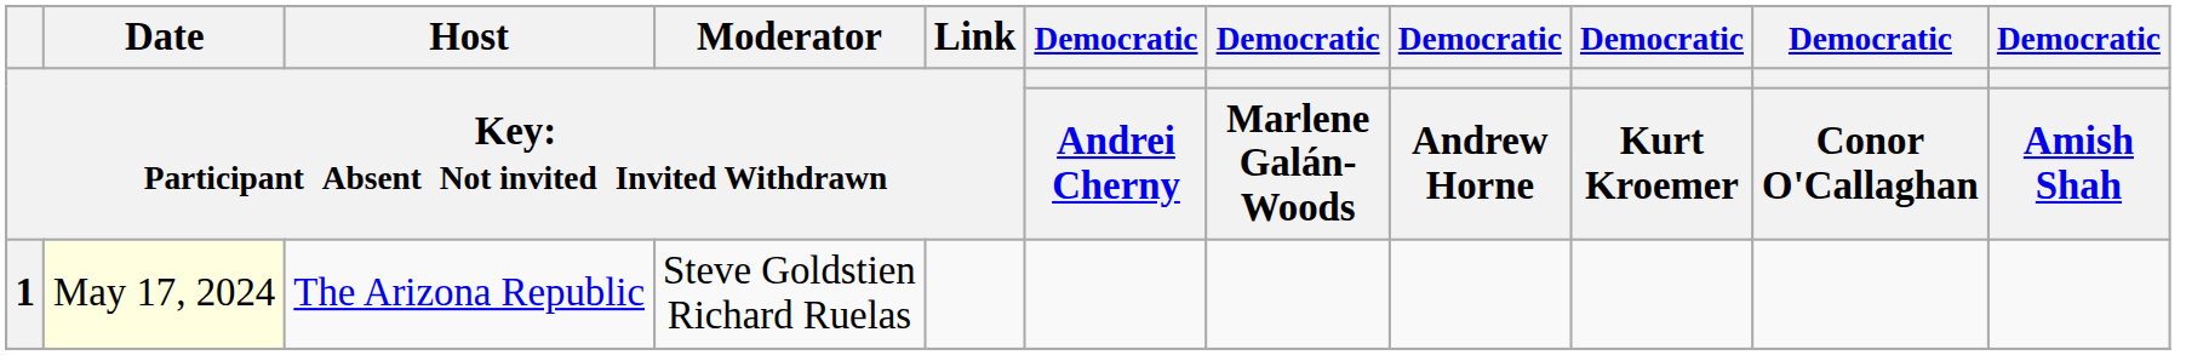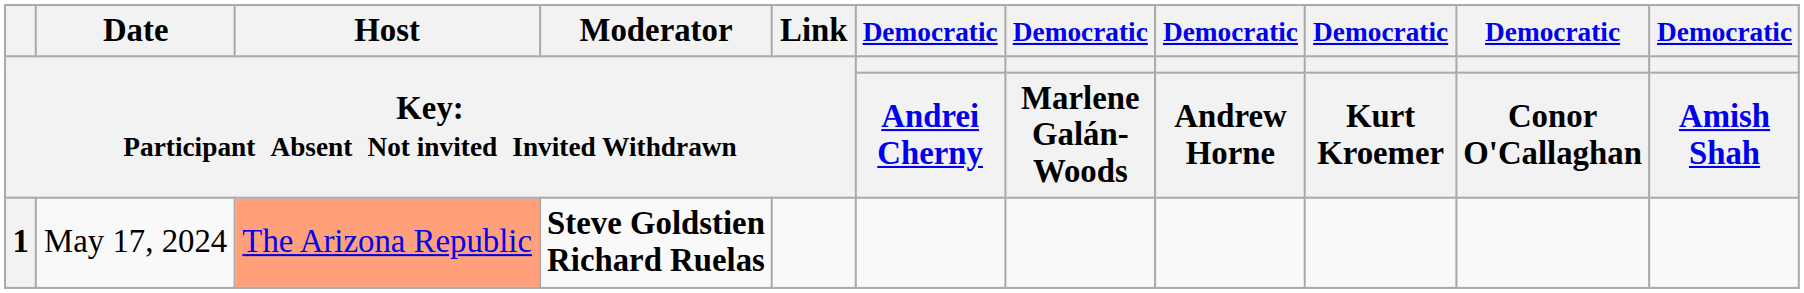1 | column 2: lightyellow background -> no background
1 | column 3: no background -> lightsalmon background
1 | column 4: normal -> bold
